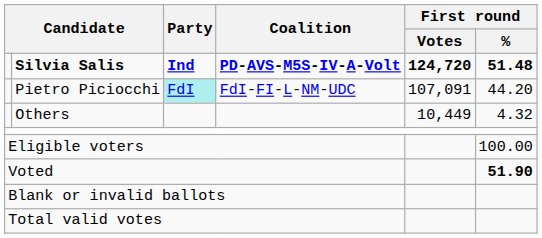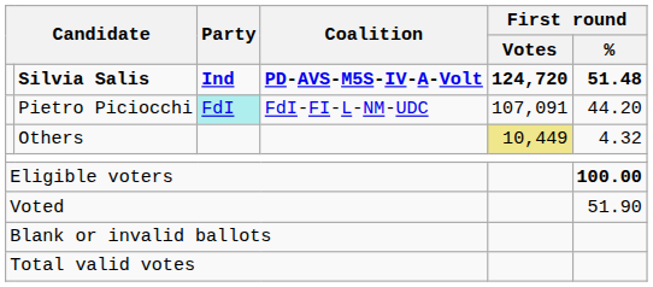Others | First round / Votes: no background -> khaki background
Eligible voters | First round / %: normal -> bold
Voted | First round / %: bold -> normal
